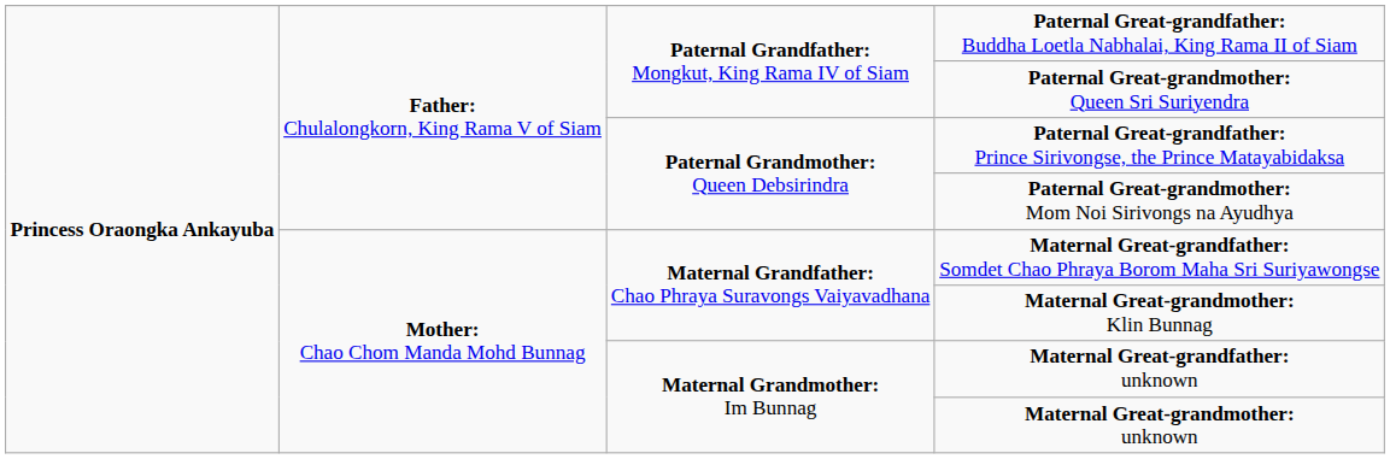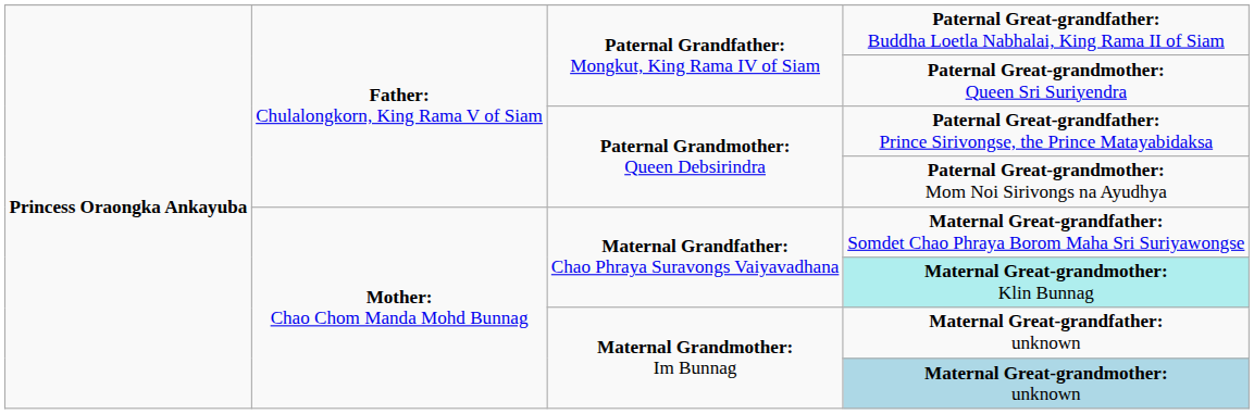Maternal Great-grandmother: Klin Bunnag | column 4: no background -> paleturquoise background
Maternal Great-grandmother: unknown | column 4: no background -> lightblue background
